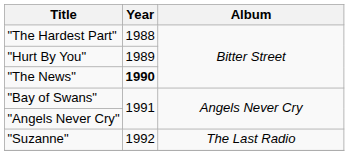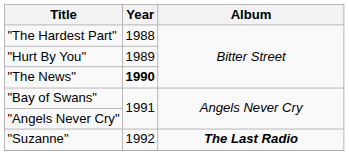"Suzanne" | Album: normal -> bold
